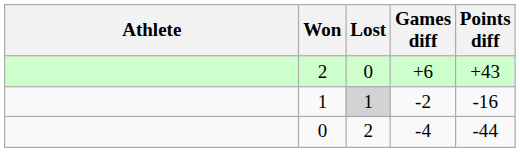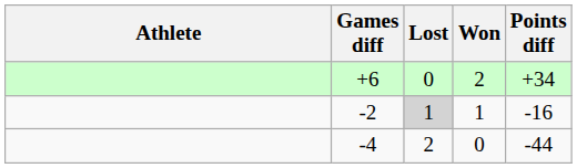columns swapped: Won <-> Games diff
row 2 | Points diff: +43 -> +34
